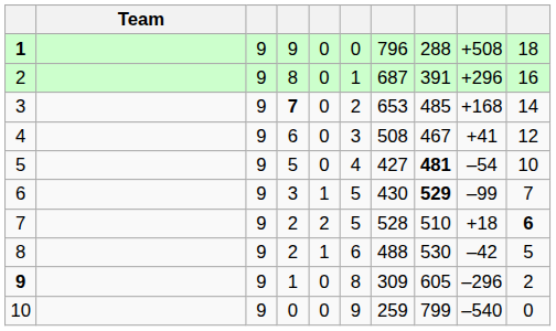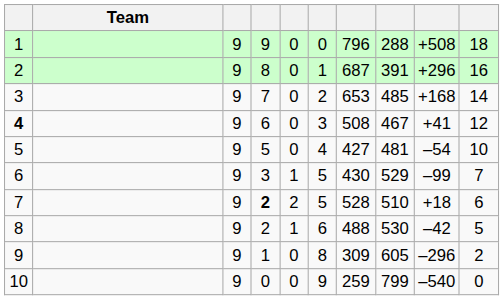row 2 | column 1: bold -> normal
row 4 | column 4: bold -> normal
row 5 | column 1: normal -> bold
row 6 | column 8: bold -> normal
row 7 | column 8: bold -> normal
row 8 | column 4: normal -> bold
row 8 | column 10: bold -> normal
row 10 | column 1: bold -> normal
